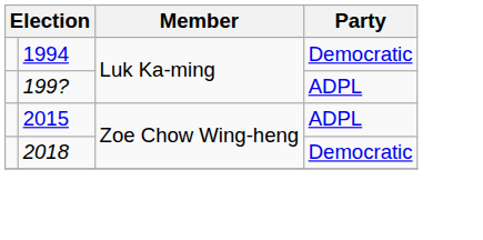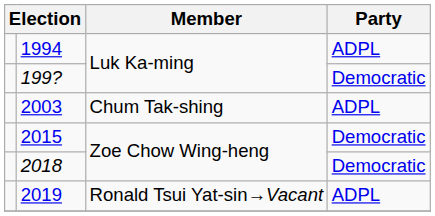1994 | Party: Democratic -> ADPL
199? | Party: ADPL -> Democratic
+ row: 2003 | Chum Tak-shing | ADPL
2015 | Party: ADPL -> Democratic
+ row: 2019 | Ronald Tsui Yat-sin→Vacant | ADPL
